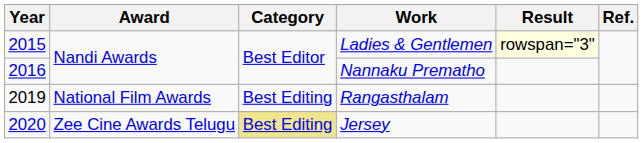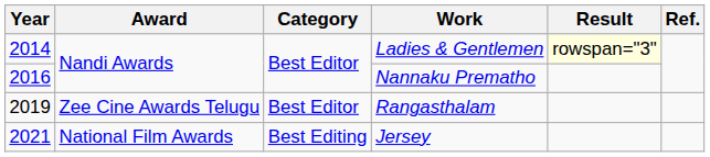Ladies & Gentlemen | Year: 2015 -> 2014
Rangasthalam | Award: National Film Awards -> Zee Cine Awards Telugu
Rangasthalam | Category: Best Editing -> Best Editor
Jersey | Year: 2020 -> 2021
Jersey | Award: Zee Cine Awards Telugu -> National Film Awards
Jersey | Category: khaki background -> no background
